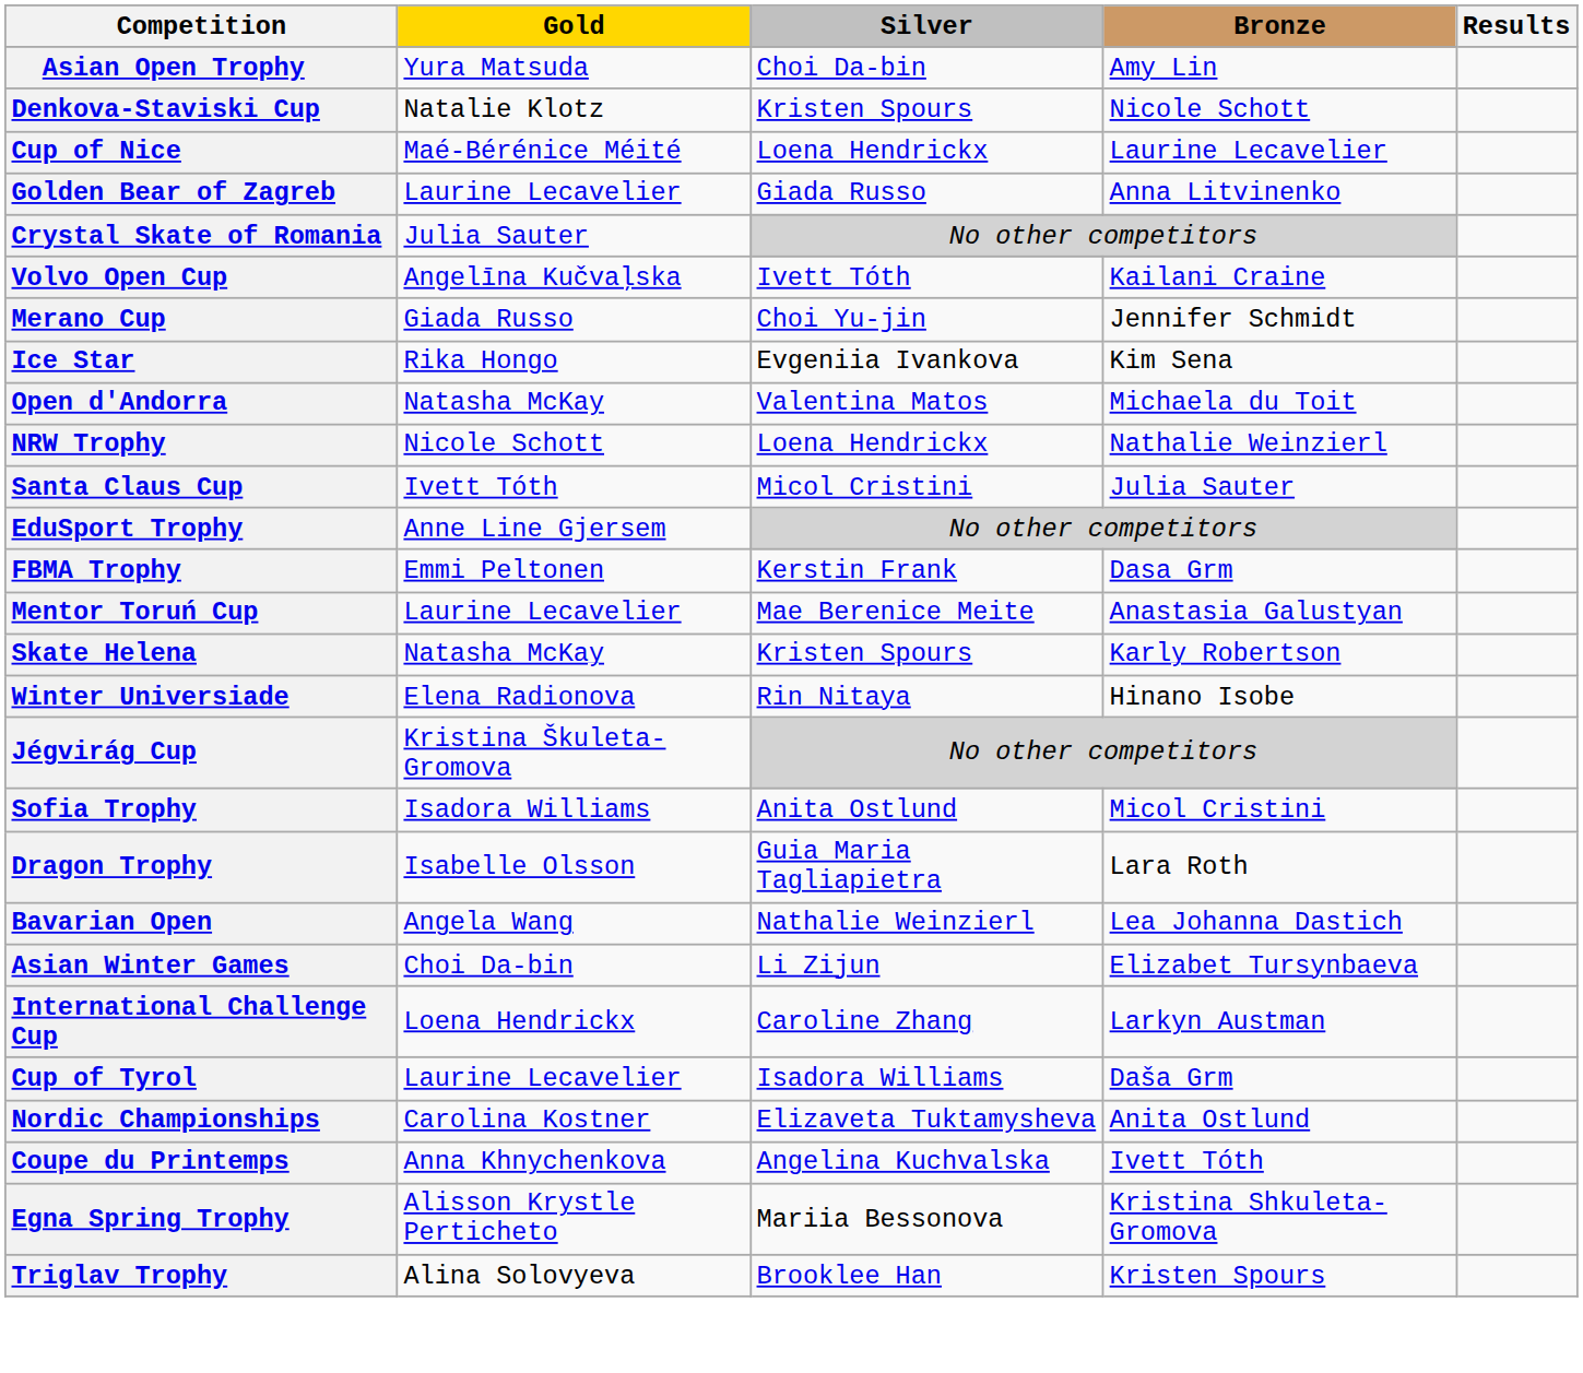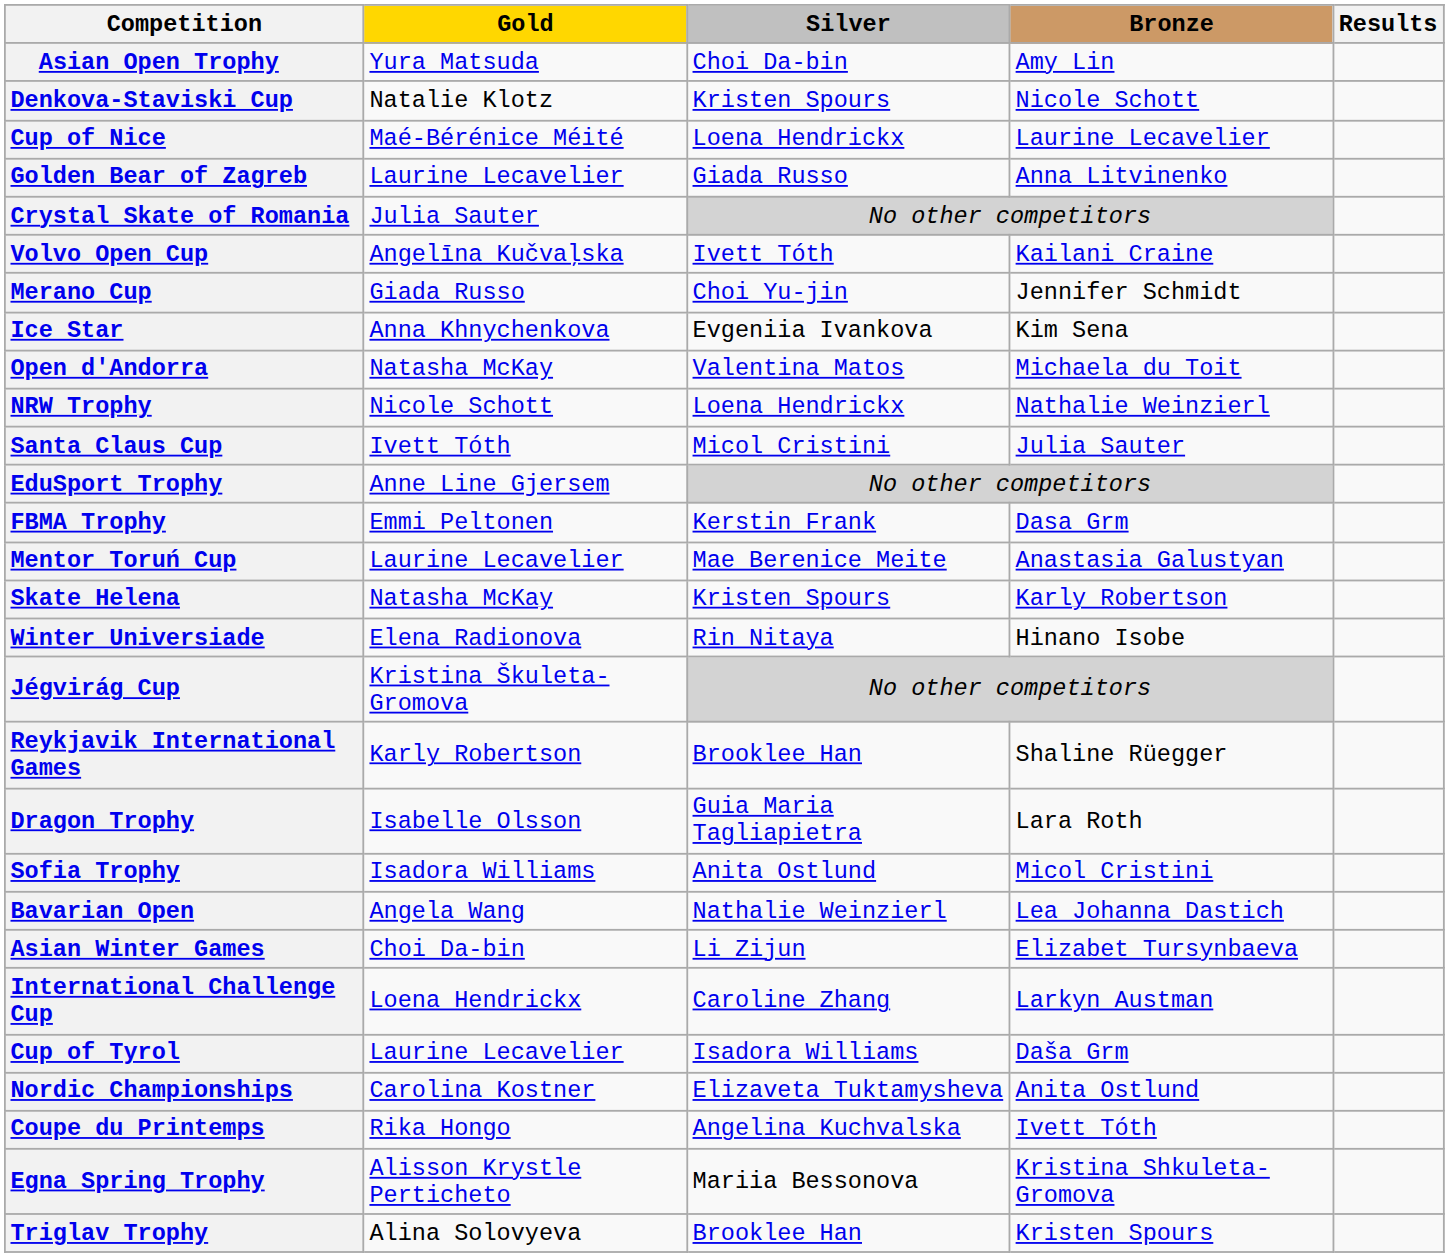Ice Star | Gold: Rika Hongo -> Anna Khnychenkova
+ row: Reykjavik International Games | Karly Robertson | Brooklee Han | Shaline Rüegger
rows swapped: Sofia Trophy <-> Dragon Trophy
Coupe du Printemps | Gold: Anna Khnychenkova -> Rika Hongo
